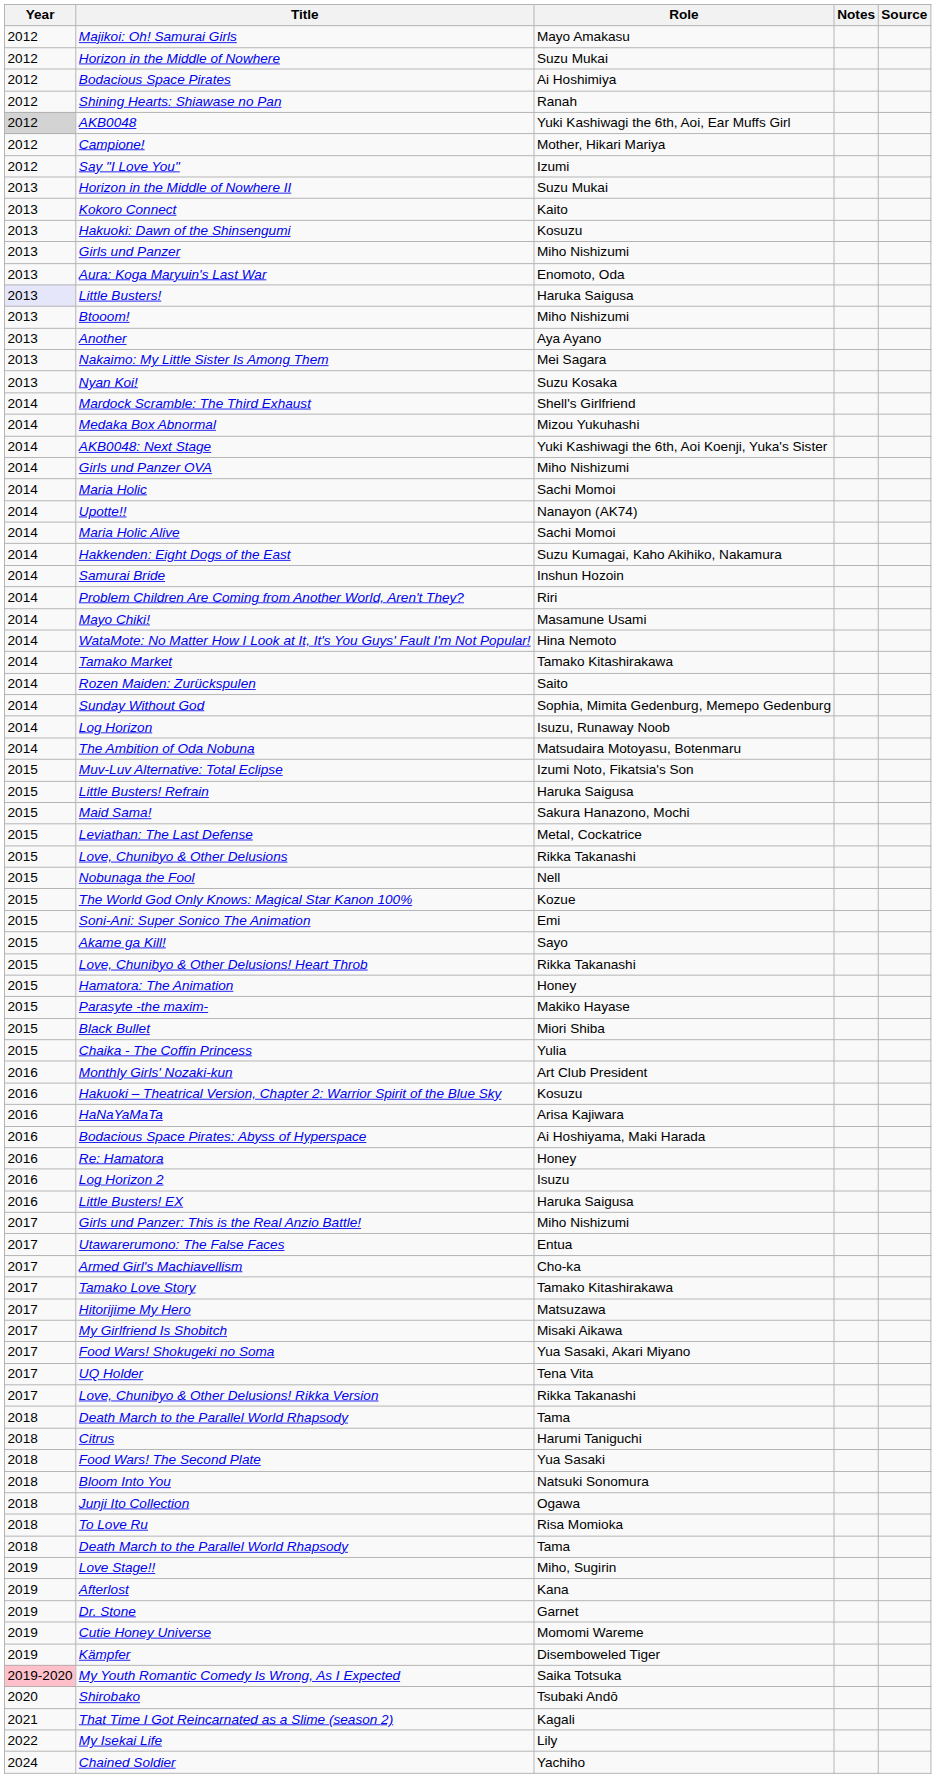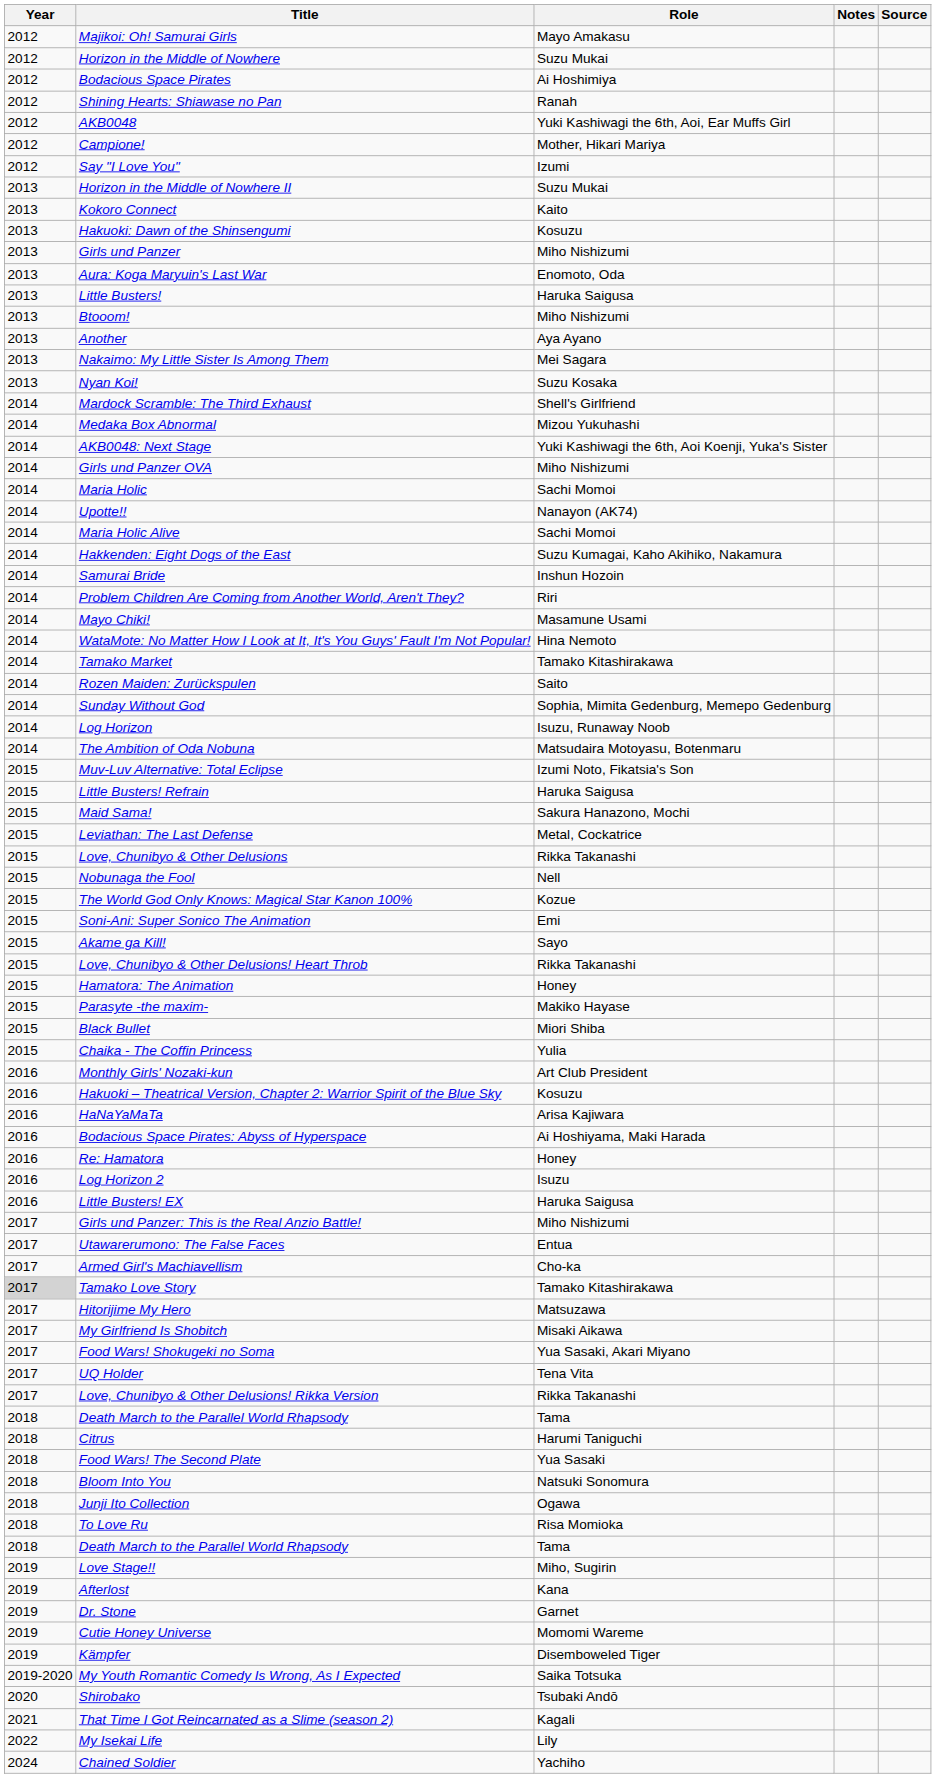AKB0048 | Year: lightgrey background -> no background
Little Busters! | Year: lavender background -> no background
Tamako Love Story | Year: no background -> lightgrey background
My Youth Romantic Comedy Is Wrong, As I Expected | Year: pink background -> no background
